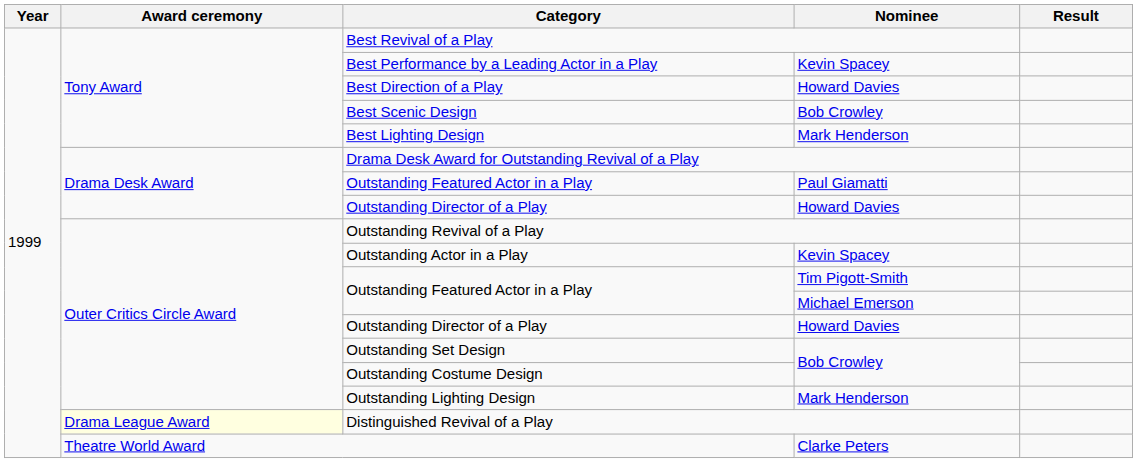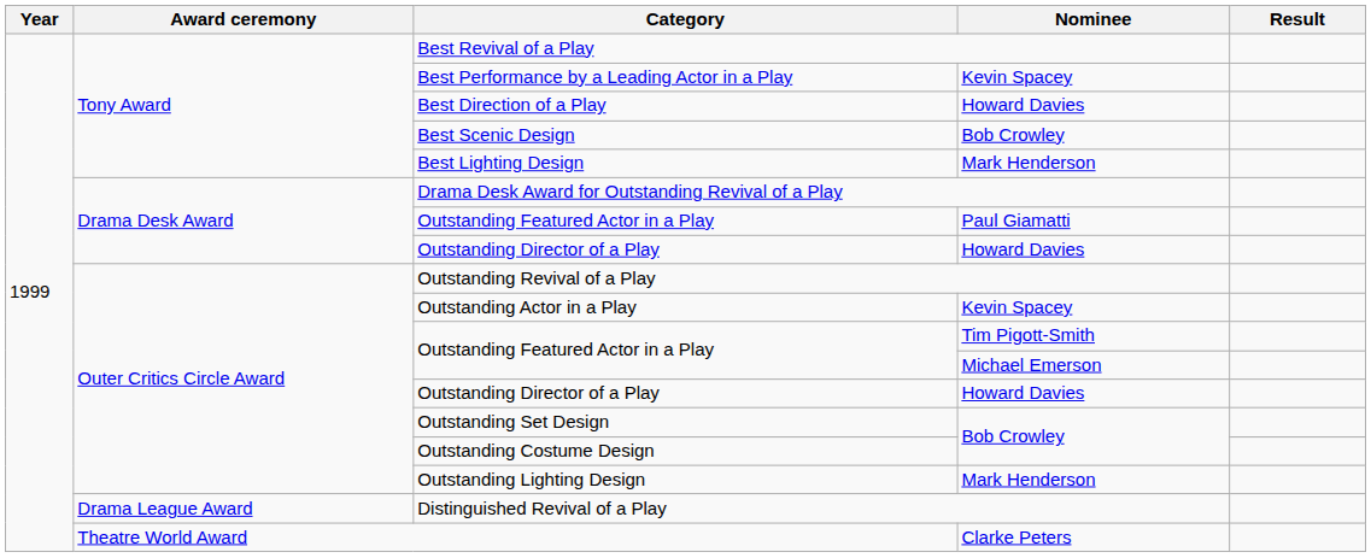Distinguished Revival of a Play | Award ceremony: lightyellow background -> no background
